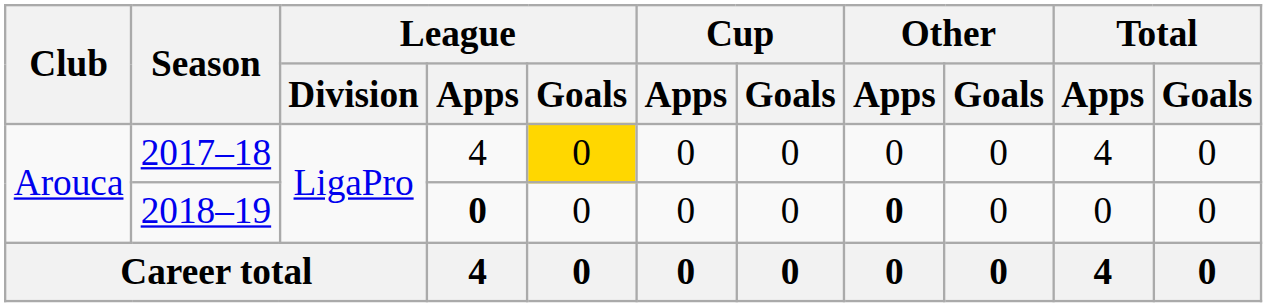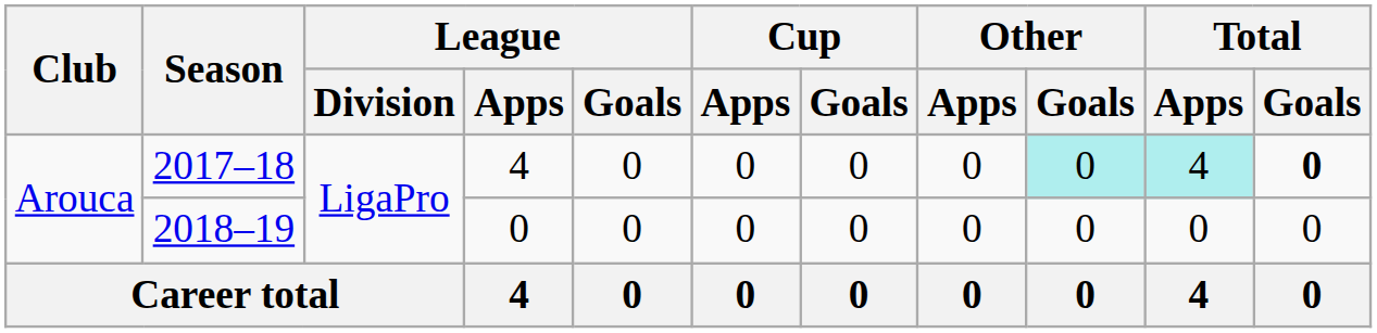2017–18 | League / Goals: gold background -> no background
2017–18 | Other / Goals: no background -> paleturquoise background
2017–18 | Total / Apps: no background -> paleturquoise background
2017–18 | Total / Goals: normal -> bold
2018–19 | League / Apps: bold -> normal
2018–19 | Other / Apps: bold -> normal
